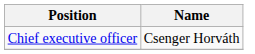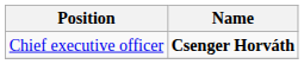Chief executive officer | Name: normal -> bold
